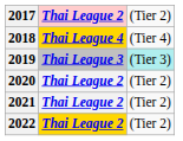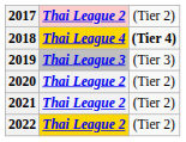2018 | column 3: normal -> bold
2019 | column 3: paleturquoise background -> no background
